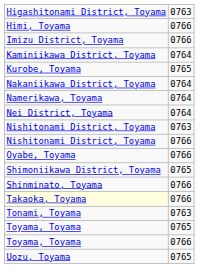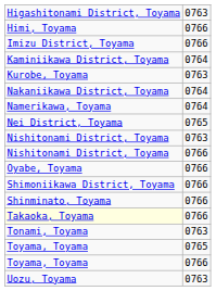row 5 | column 2: 0765 -> 0763
row 8 | column 2: 0764 -> 0765
row 12 | column 2: 0765 -> 0766
row 18 | column 2: 0765 -> 0763
